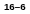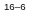row 1 | column 1: bold -> normal
